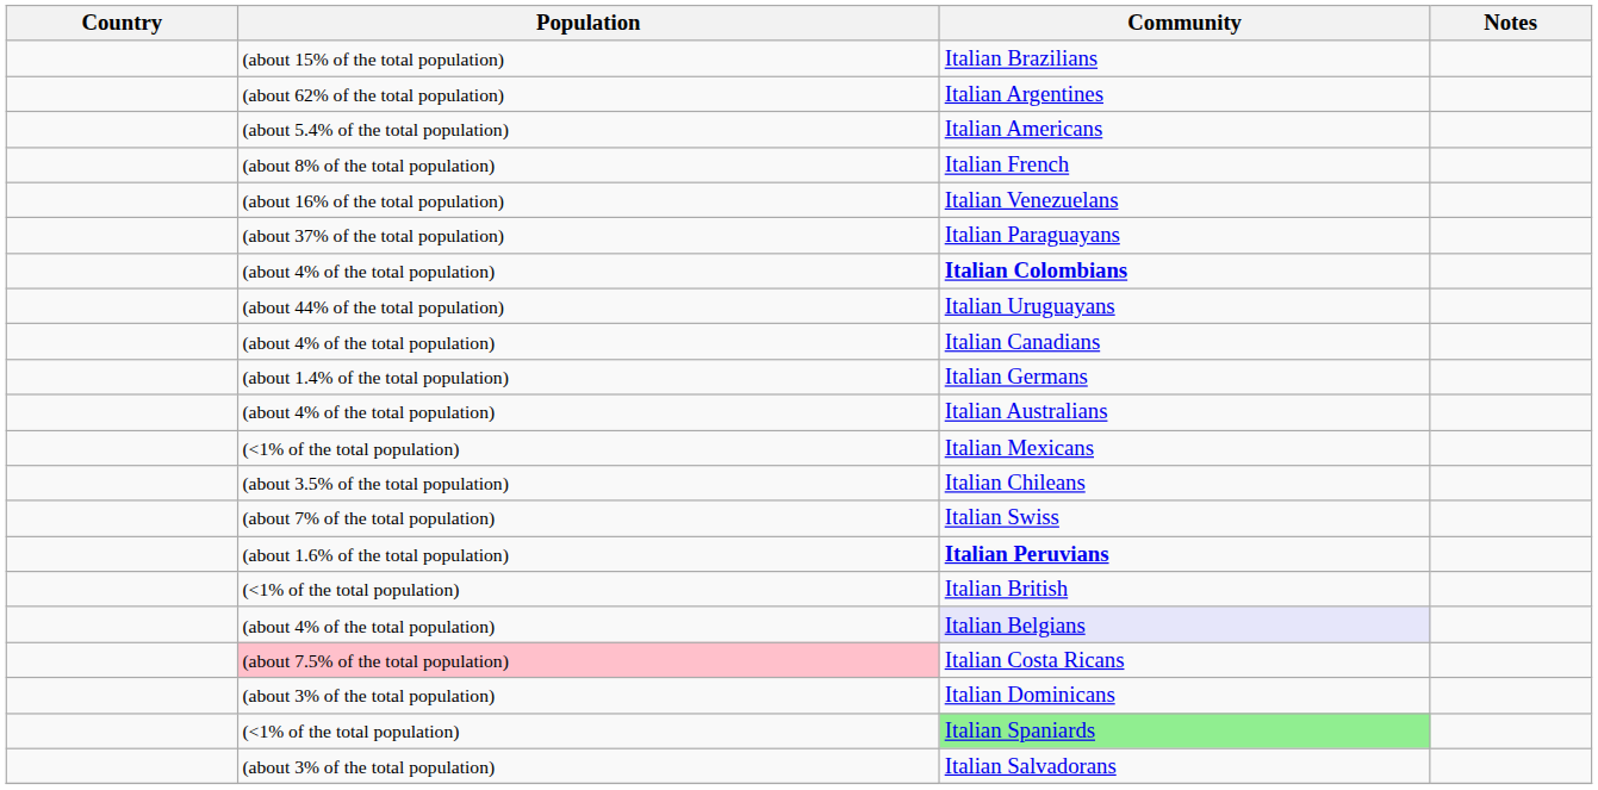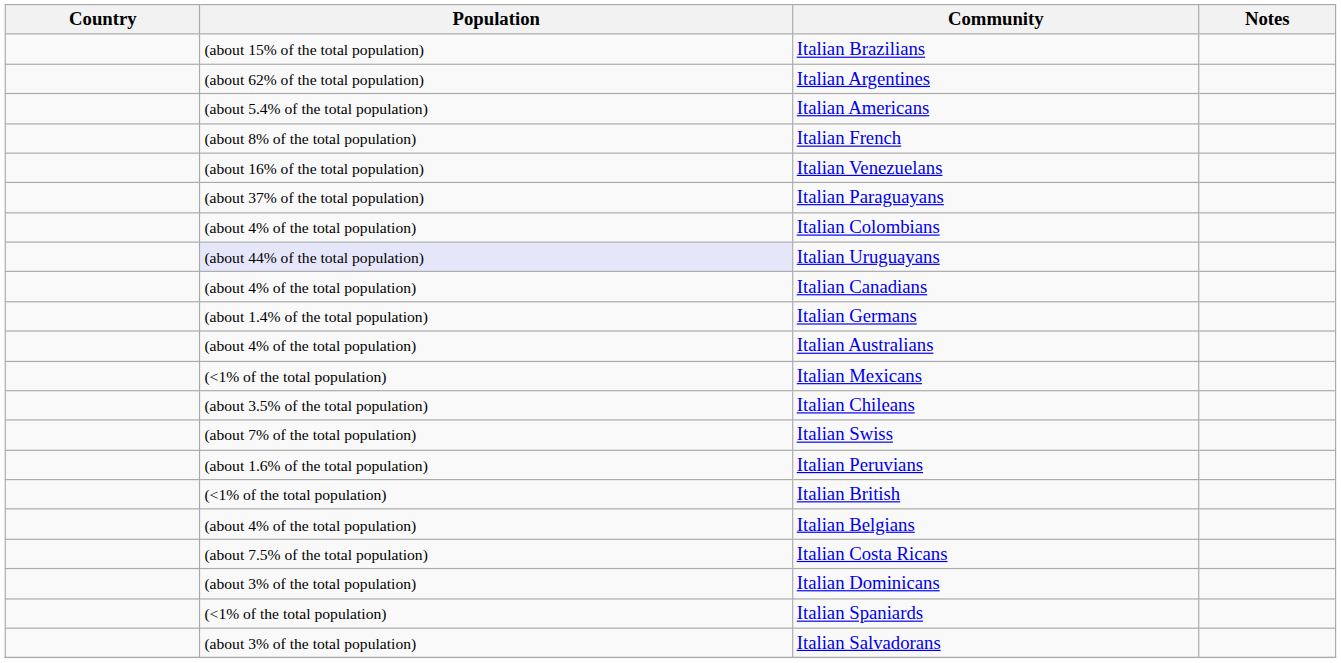row 8 | Community: bold -> normal
row 9 | Population: no background -> lavender background
row 16 | Community: bold -> normal
row 18 | Community: lavender background -> no background
row 19 | Population: pink background -> no background
row 21 | Community: lightgreen background -> no background
